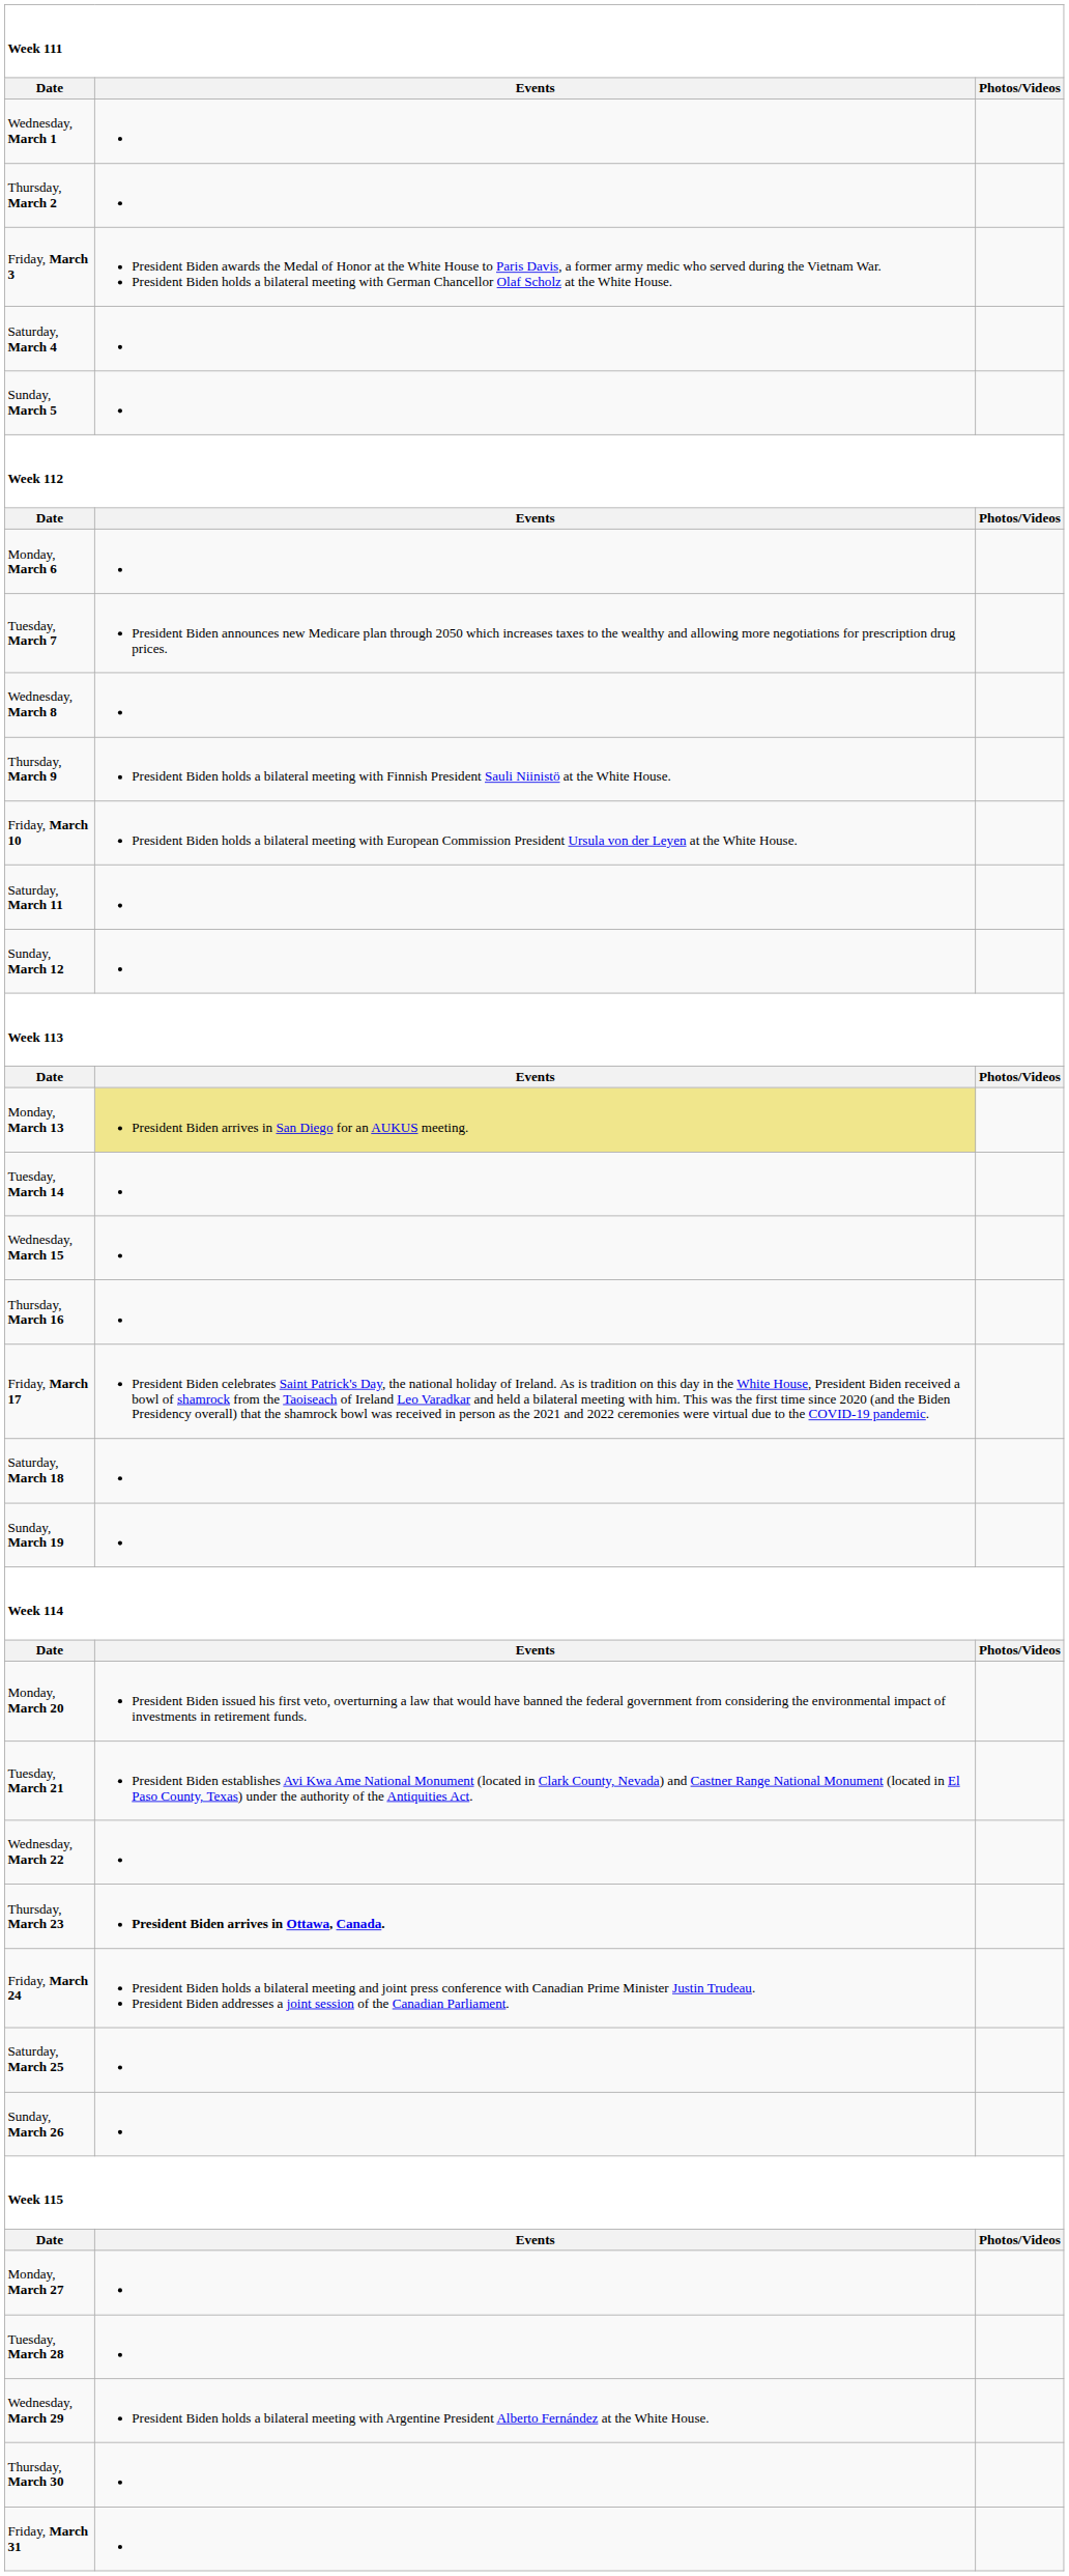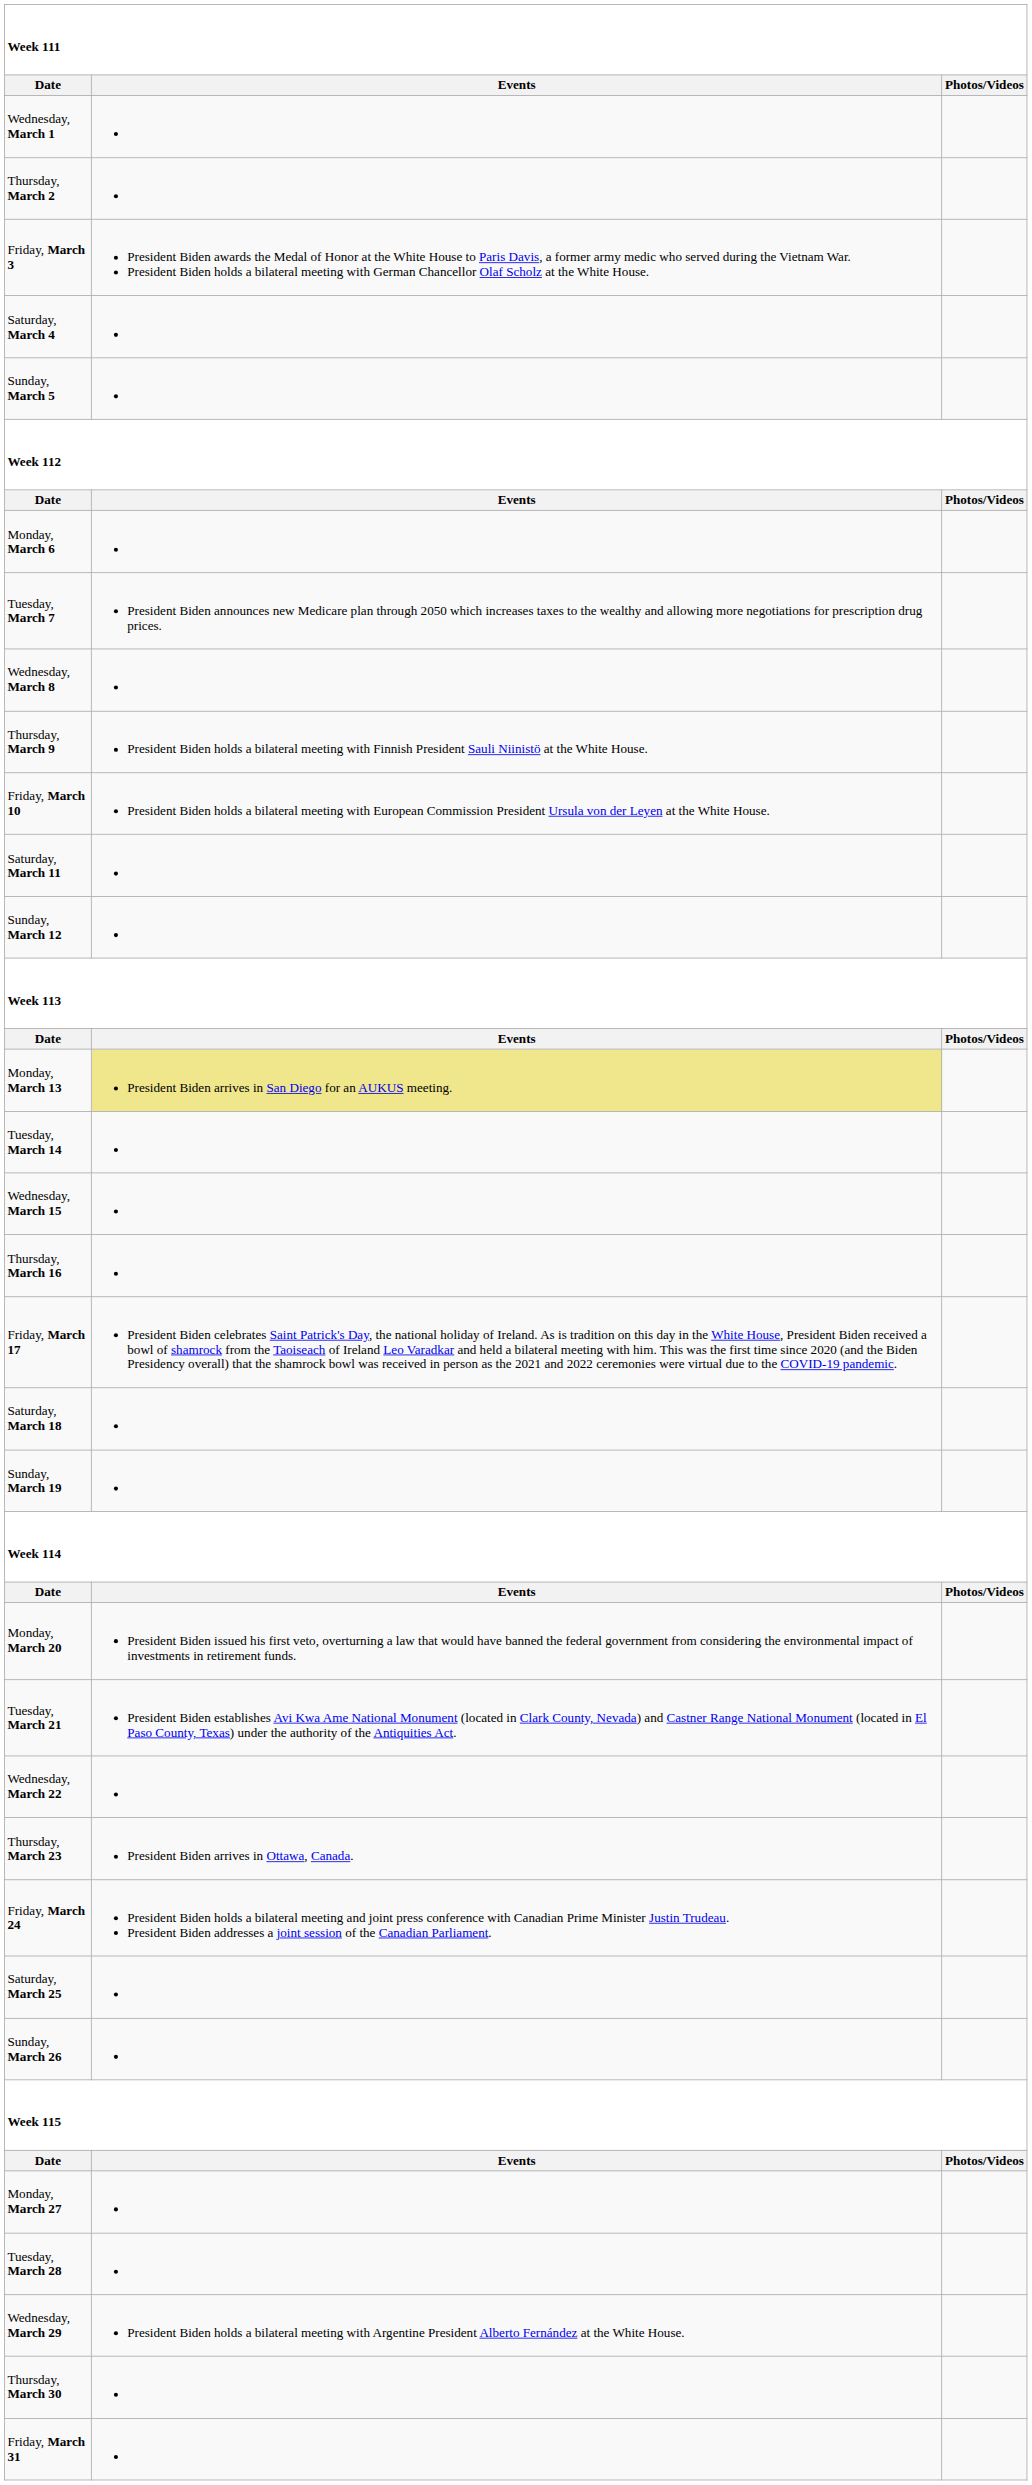Thursday, March 23 | column 2: bold -> normal
